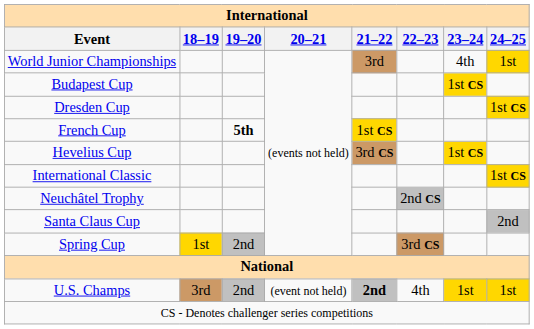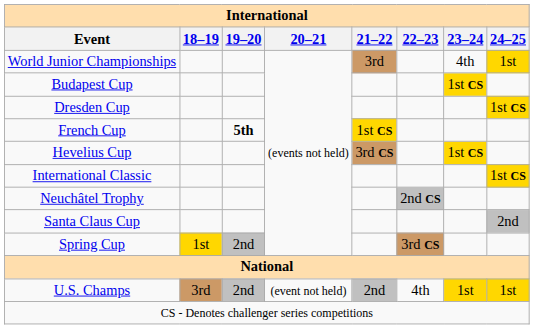U.S. Champs | 21–22: bold -> normal
